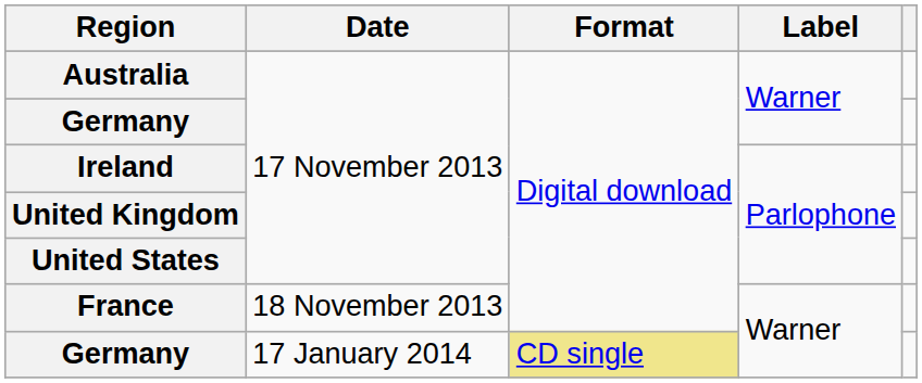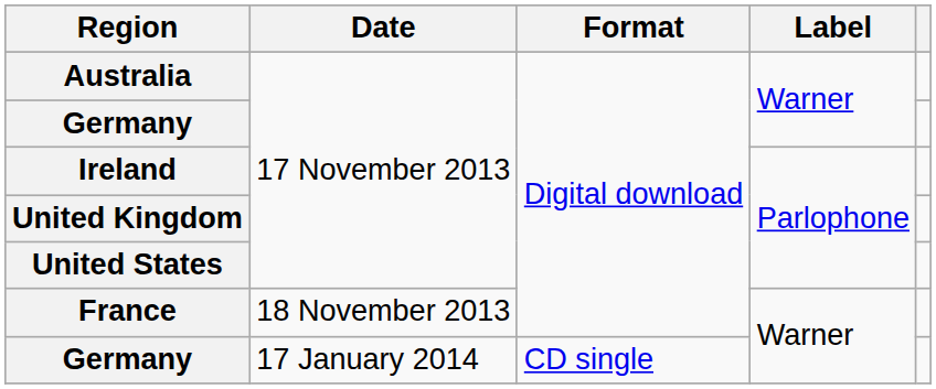Germany / 17 January 2014 | Format: khaki background -> no background
